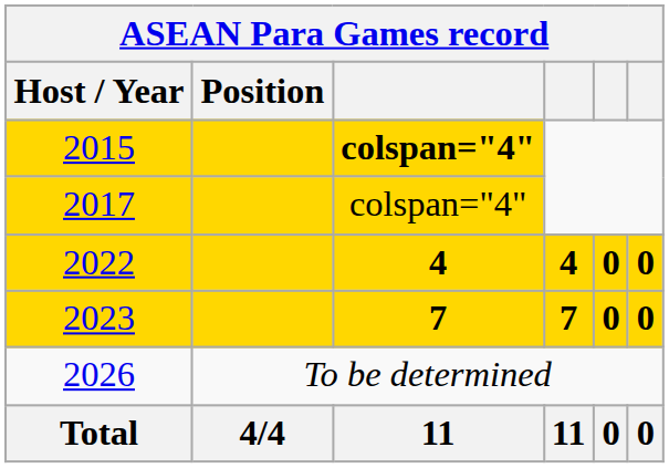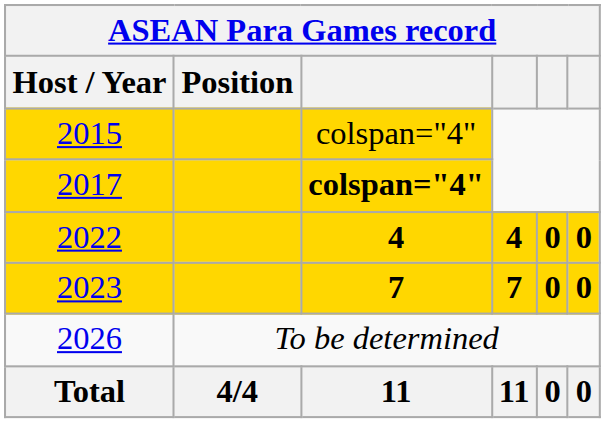2015 | column 3: bold -> normal
2017 | column 3: normal -> bold
